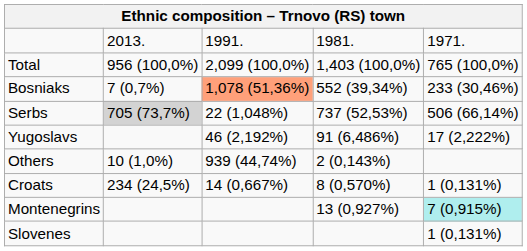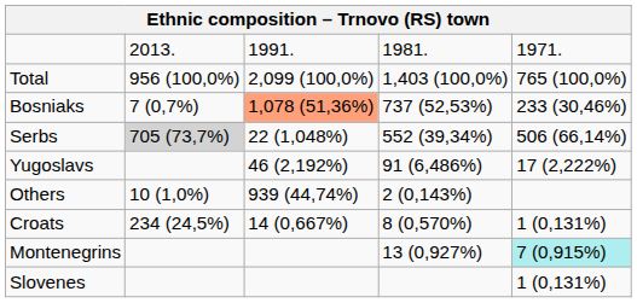Bosniaks | column 4: 552 (39,34%) -> 737 (52,53%)
Serbs | column 4: 737 (52,53%) -> 552 (39,34%)
